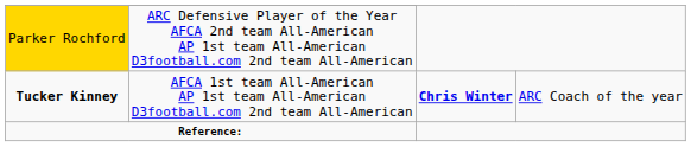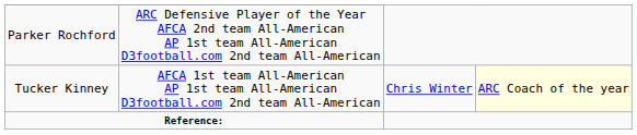Parker Rochford | column 1: gold background -> no background
Tucker Kinney | column 1: bold -> normal
Tucker Kinney | column 3: bold -> normal
Tucker Kinney | column 4: no background -> lightyellow background
